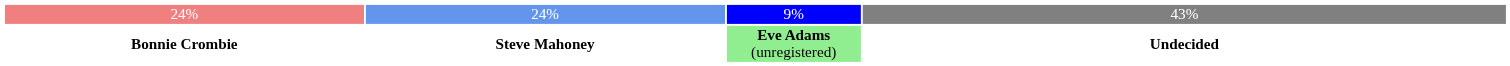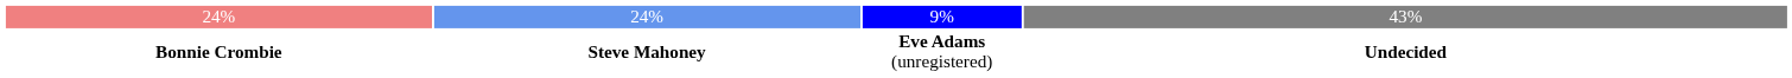Bonnie Crombie | column 3: lightgreen background -> no background
